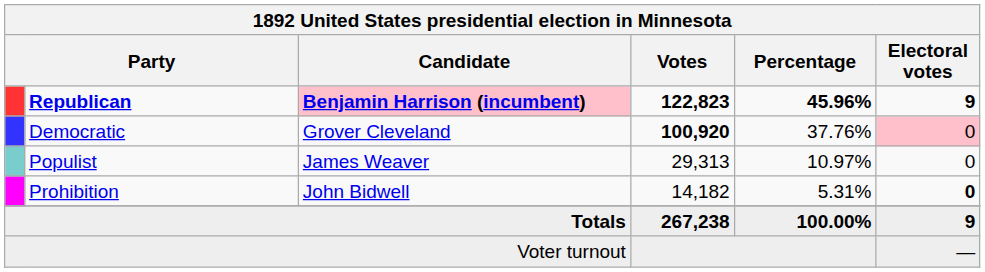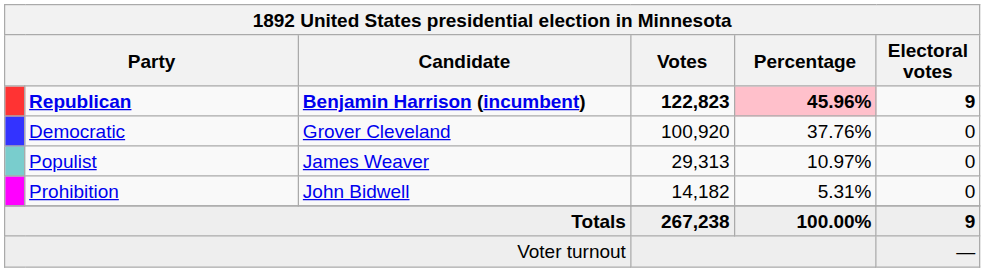Republican | Candidate: pink background -> no background
Republican | Percentage: no background -> pink background
Democratic | Votes: bold -> normal
Democratic | Electoral votes: pink background -> no background
Prohibition | Electoral votes: bold -> normal
